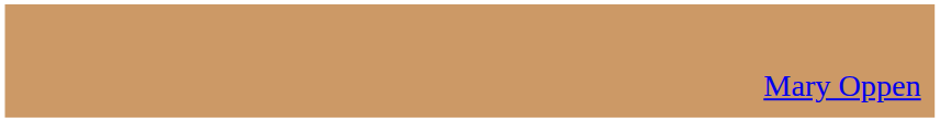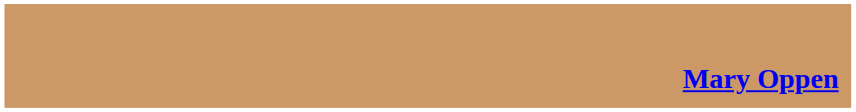row 1 | column 1: normal -> bold
